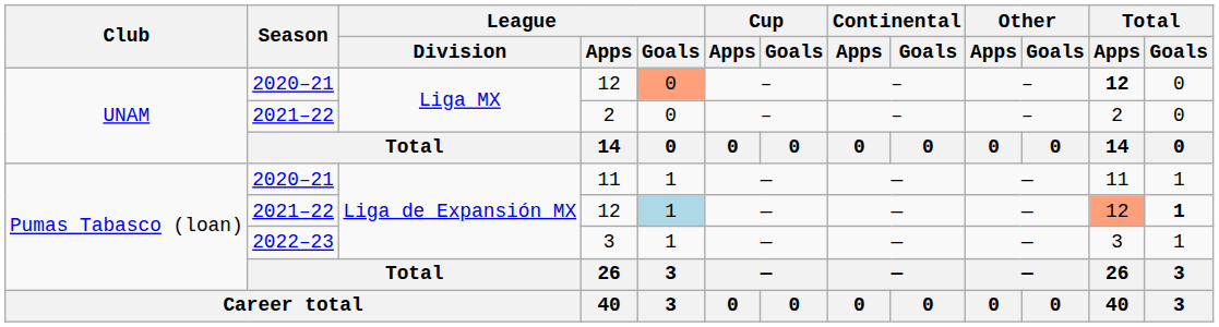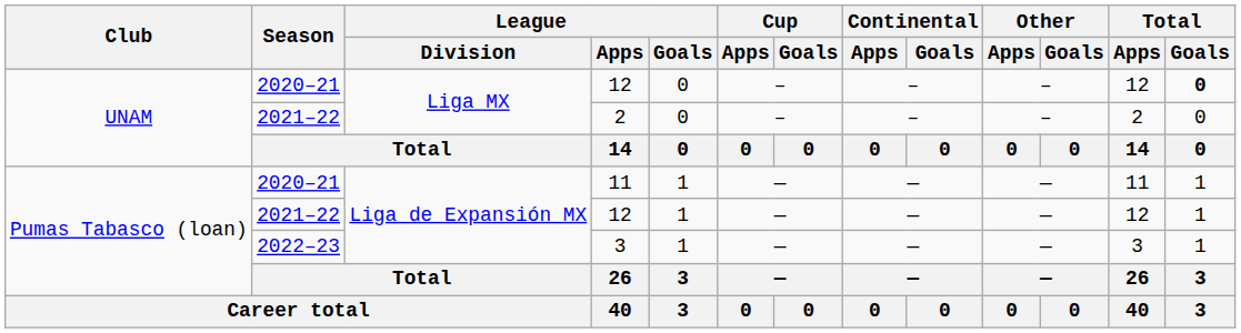2020–21 / 12 | League / Goals: lightsalmon background -> no background
2020–21 / 12 | Total / Apps: bold -> normal
2020–21 / 12 | Total / Goals: normal -> bold
2021–22 / 12 | League / Goals: lightblue background -> no background
2021–22 / 12 | Total / Apps: lightsalmon background -> no background
2021–22 / 12 | Total / Goals: bold -> normal
